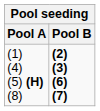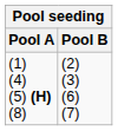(1) (4) (5) (H) (8) | Pool B: bold -> normal
